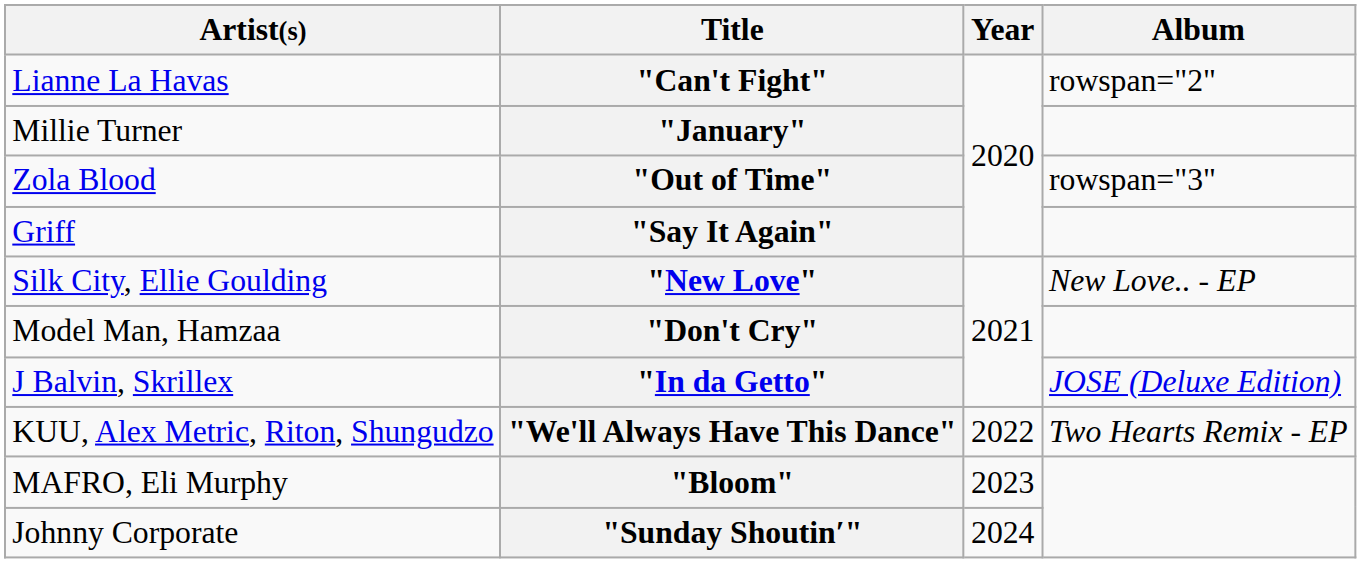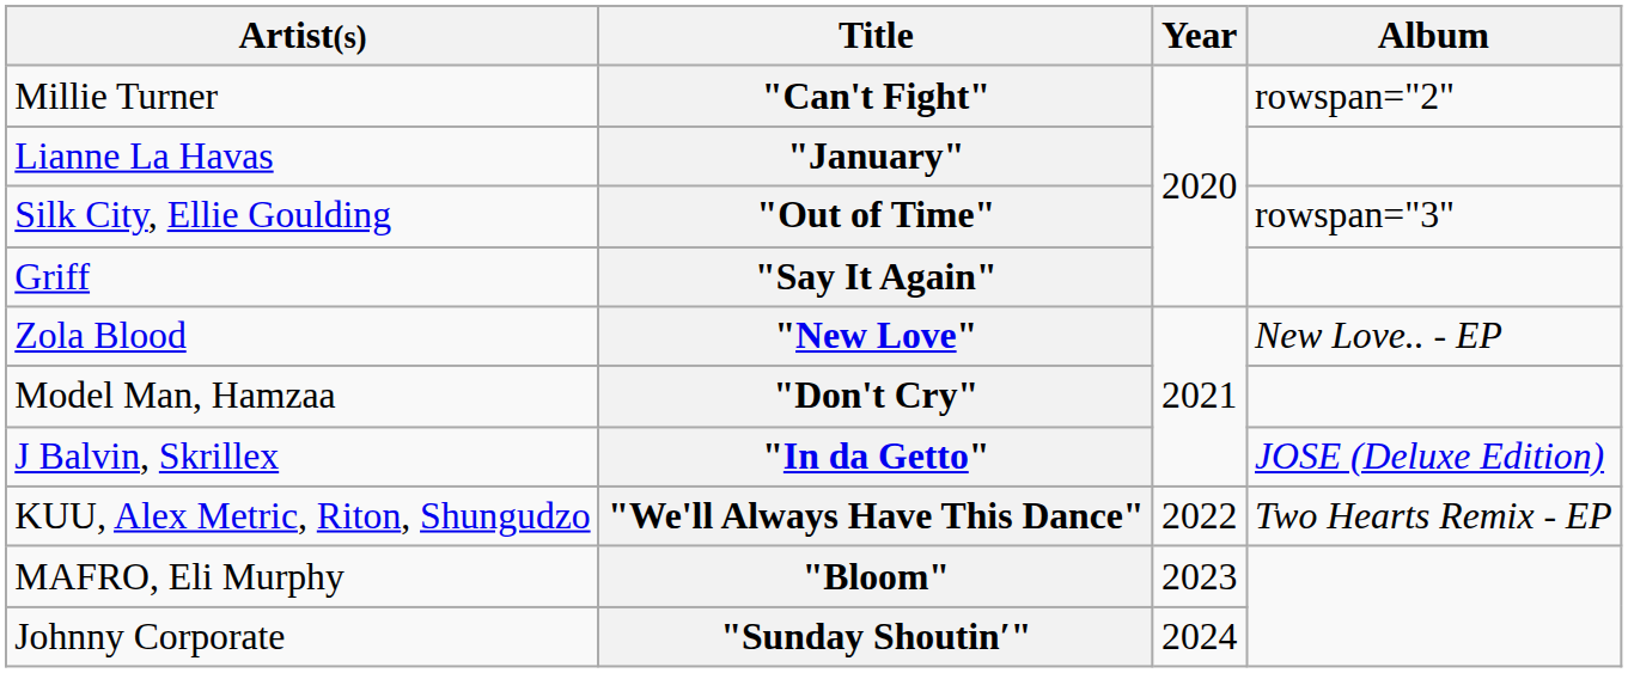"Can't Fight" | Artist(s): Lianne La Havas -> Millie Turner
"January" | Artist(s): Millie Turner -> Lianne La Havas
"Out of Time" | Artist(s): Zola Blood -> Silk City, Ellie Goulding
"New Love" | Artist(s): Silk City, Ellie Goulding -> Zola Blood
